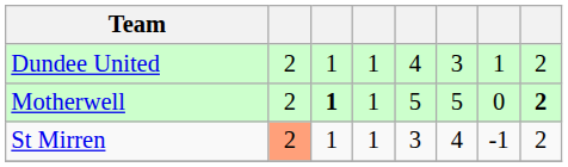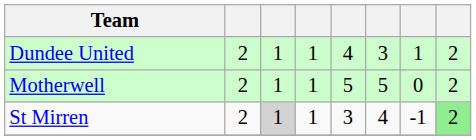Motherwell | column 3: bold -> normal
Motherwell | column 8: bold -> normal
St Mirren | column 2: lightsalmon background -> no background
St Mirren | column 3: no background -> lightgrey background
St Mirren | column 8: no background -> lightgreen background
